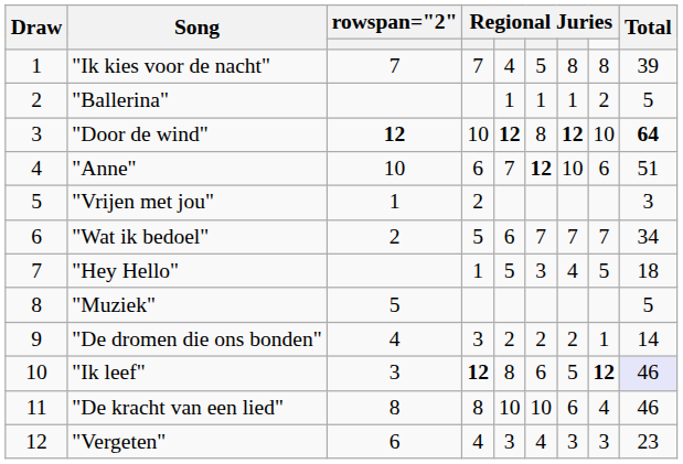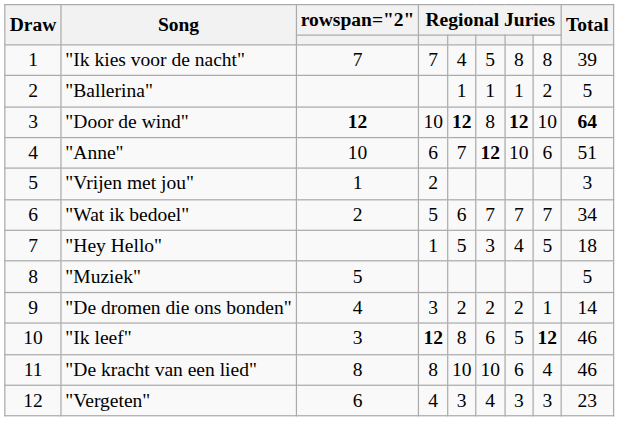"Ik leef" | Total: lavender background -> no background
